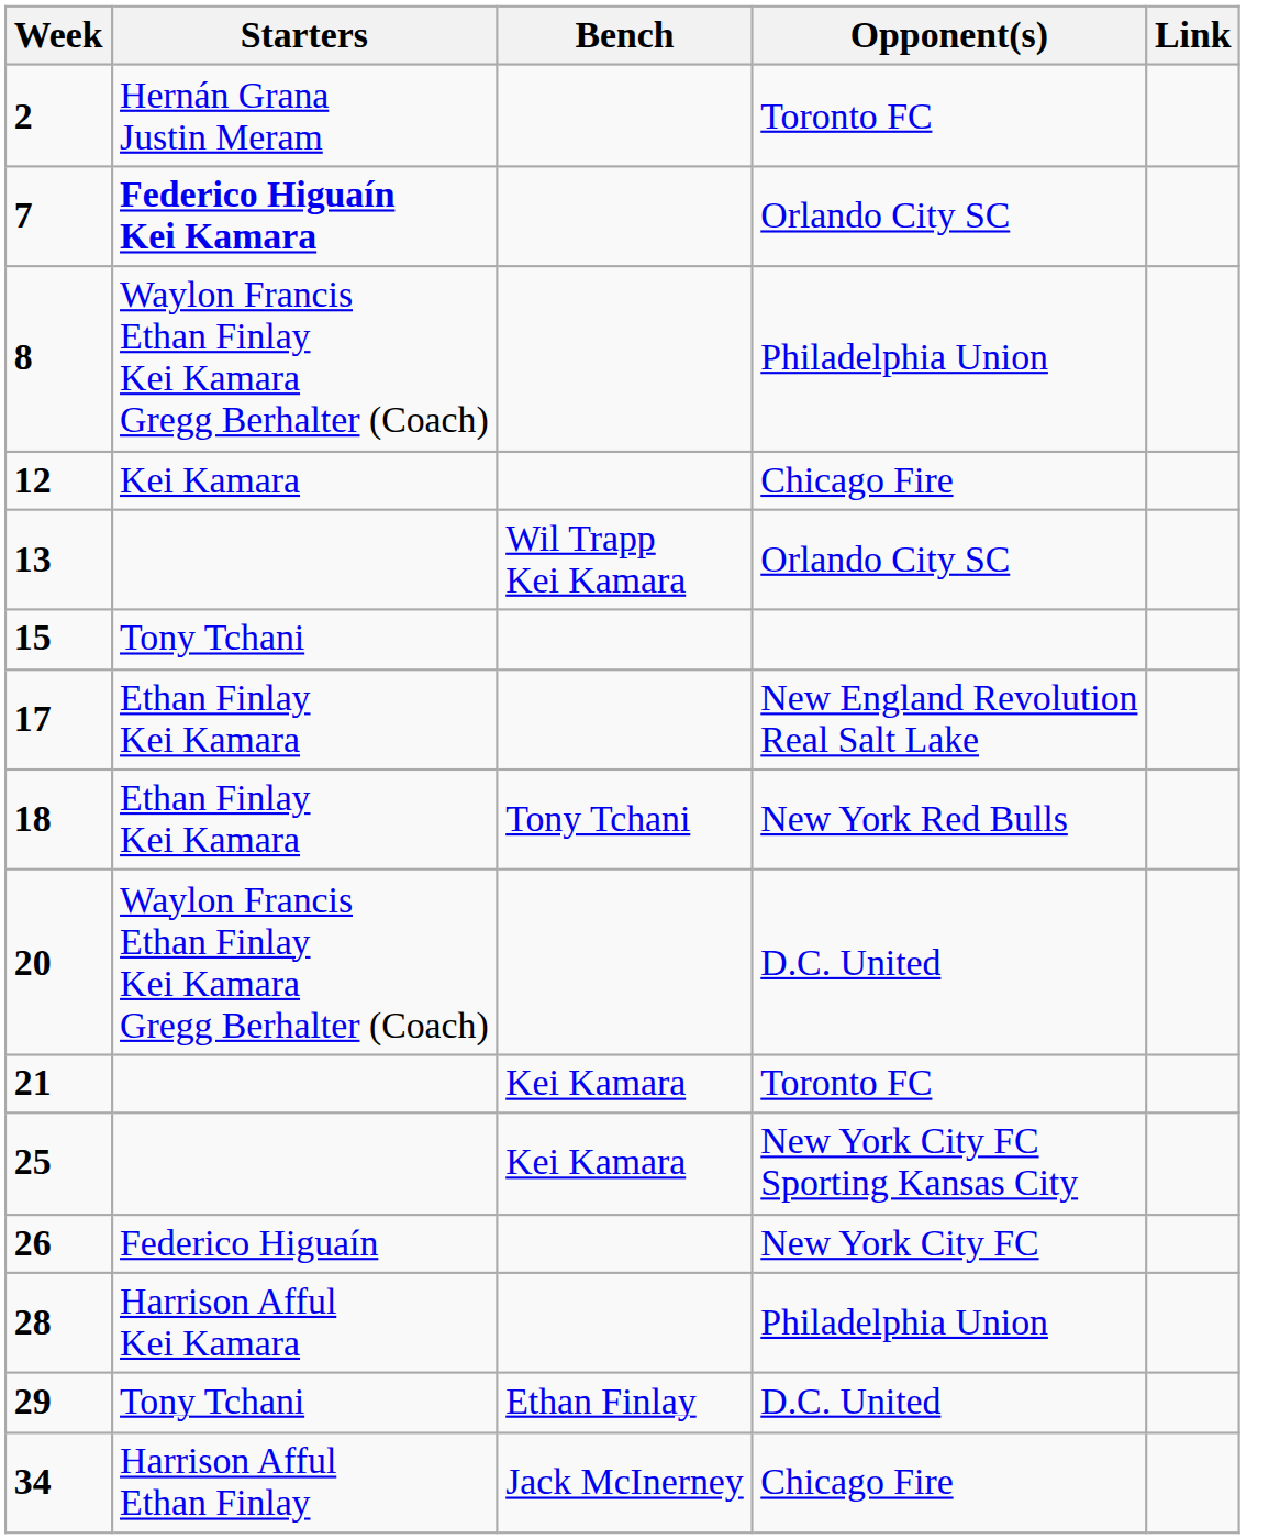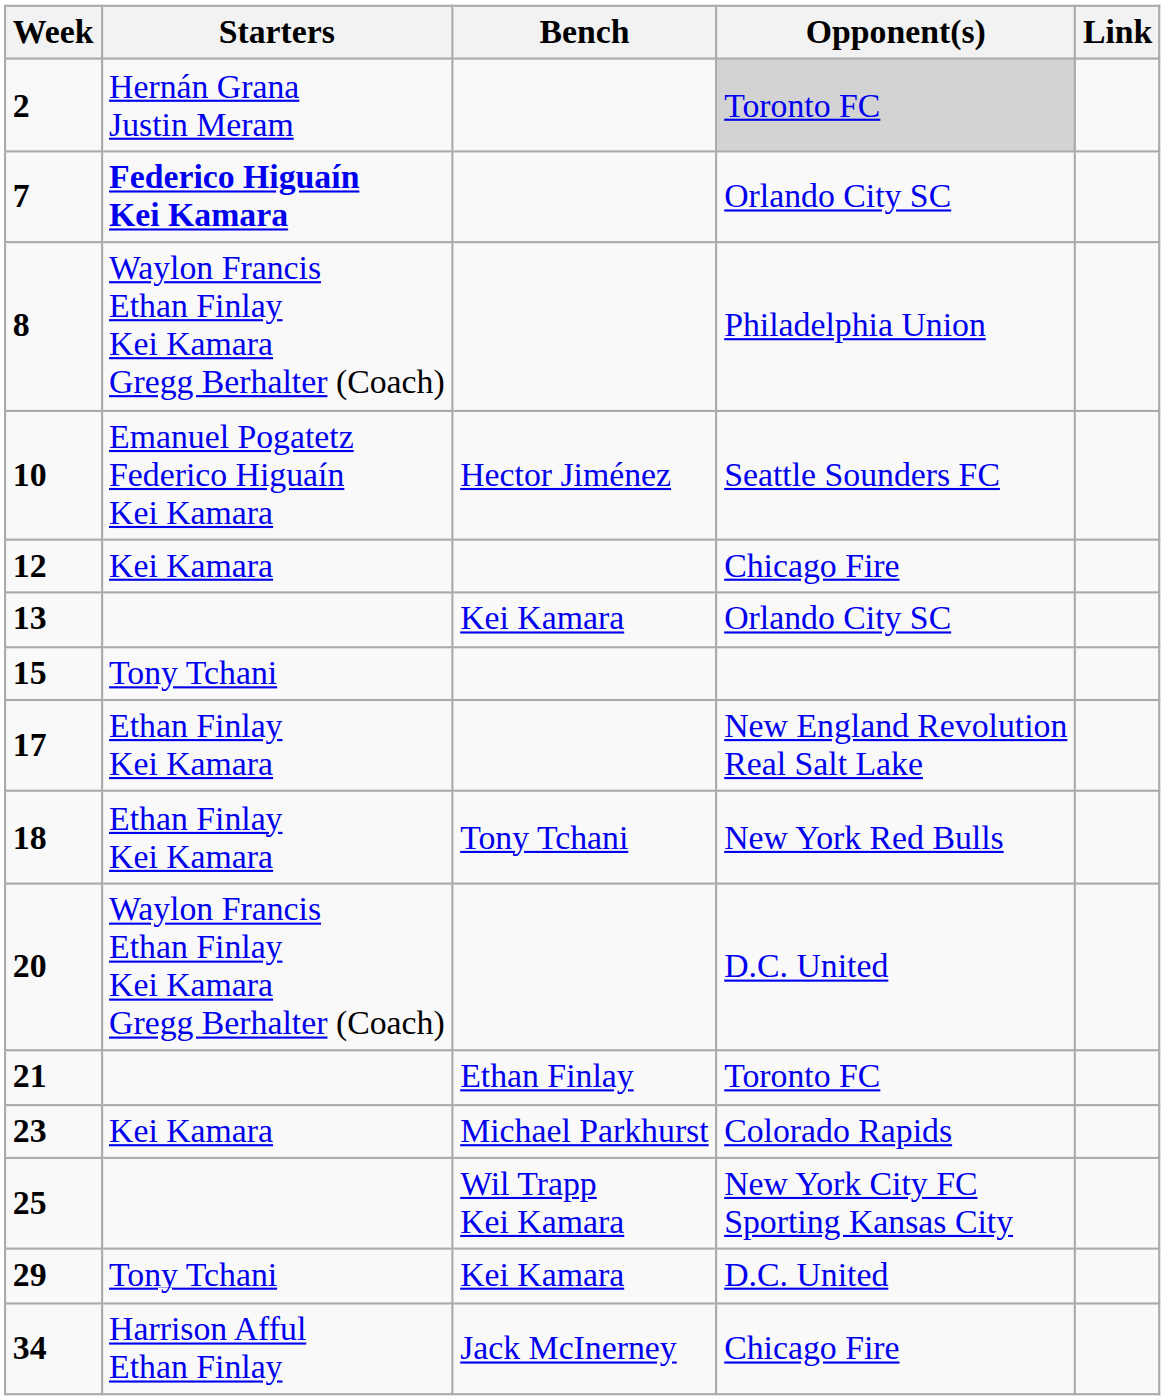2 | Opponent(s): no background -> lightgrey background
+ row: 10 | Emanuel Pogatetz Federico Higuaín Kei Kamara | Hector Jiménez | Seattle Sounders FC
13 | Bench: Wil Trapp Kei Kamara -> Kei Kamara
21 | Bench: Kei Kamara -> Ethan Finlay
+ row: 23 | Kei Kamara | Michael Parkhurst | Colorado Rapids
25 | Bench: Kei Kamara -> Wil Trapp Kei Kamara
- row: 26 | Federico Higuaín | New York City FC
- row: 28 | Harrison Afful Kei Kamara | Philadelphia Union
29 | Bench: Ethan Finlay -> Kei Kamara
